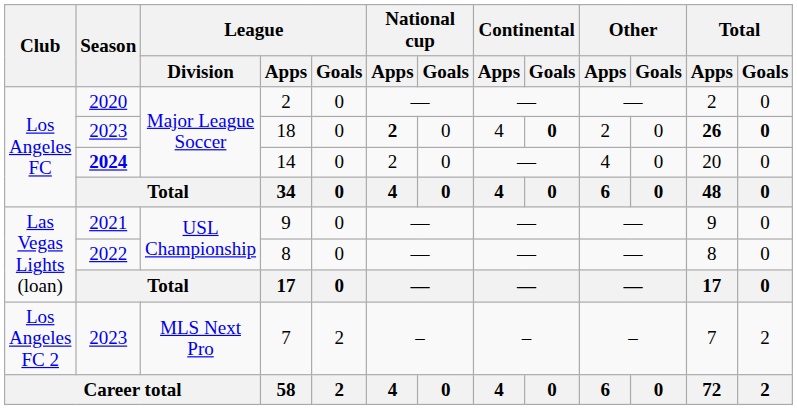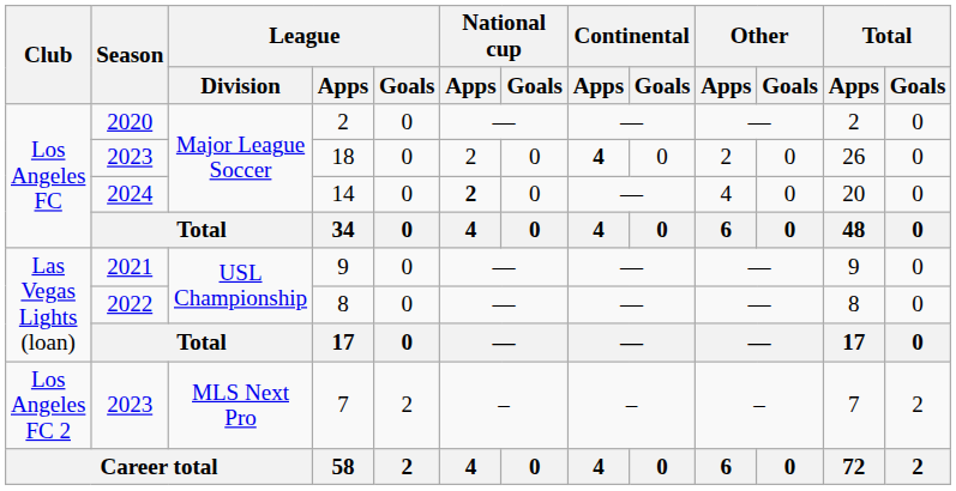18 | National cup / Apps: bold -> normal
18 | Continental / Apps: normal -> bold
18 | Continental / Goals: bold -> normal
18 | Total / Apps: bold -> normal
18 | Total / Goals: bold -> normal
14 | Season: bold -> normal
14 | National cup / Apps: normal -> bold
